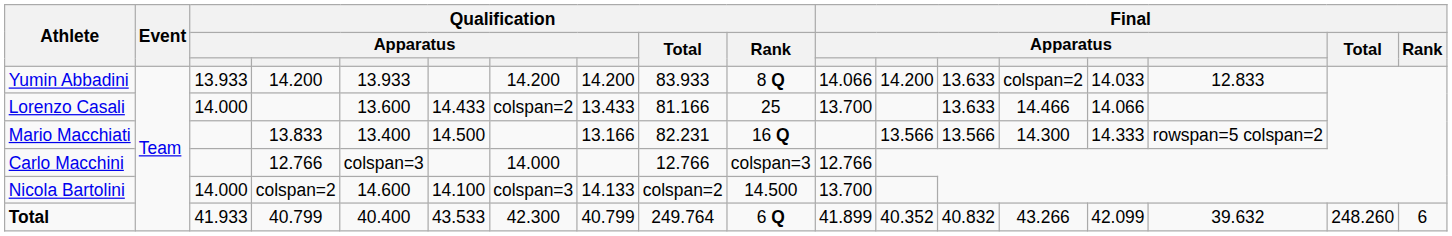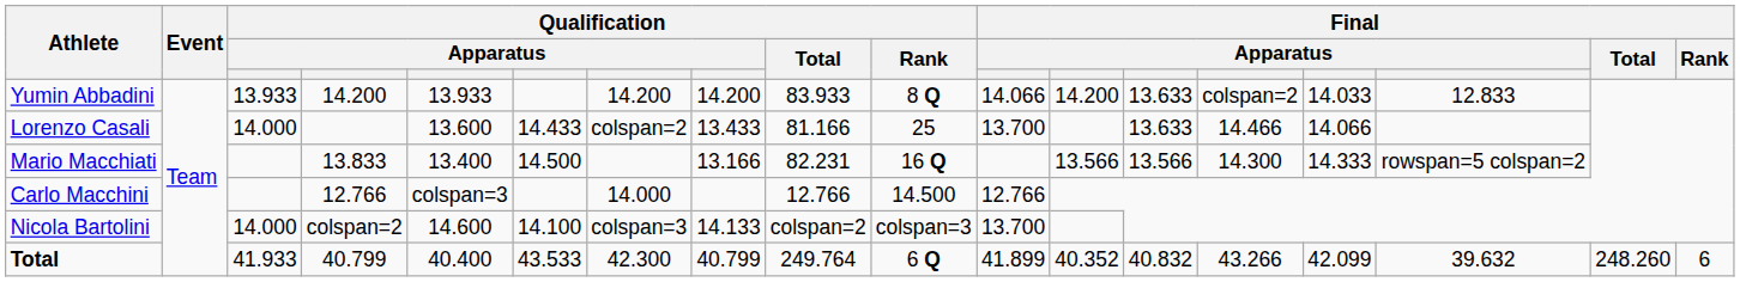Carlo Macchini | Qualification / Rank: colspan=3 -> 14.500
Nicola Bartolini | Qualification / Rank: 14.500 -> colspan=3
